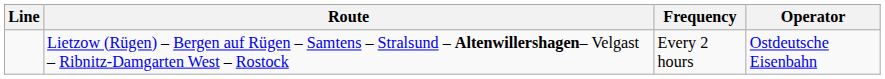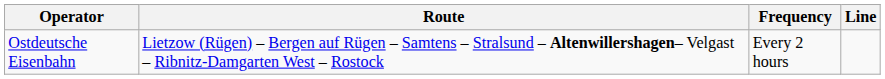columns swapped: Line <-> Operator
